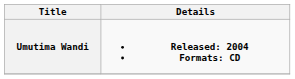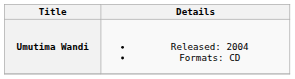Umutima Wandi | Details: bold -> normal
